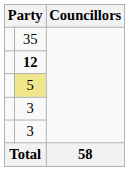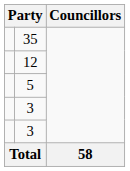12 | column 2: bold -> normal
5 | column 2: khaki background -> no background
